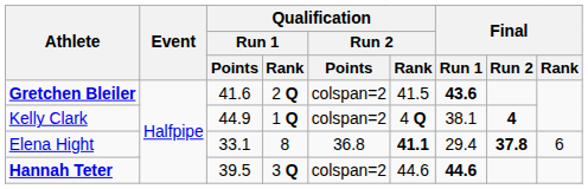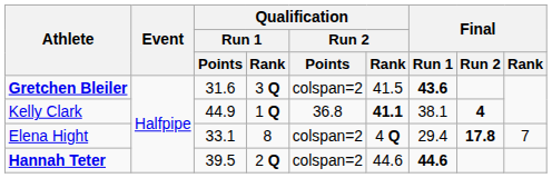Gretchen Bleiler | Qualification / Run 1 / Points: 41.6 -> 31.6
Gretchen Bleiler | Qualification / Run 1 / Rank: 2 Q -> 3 Q
Kelly Clark | Qualification / Run 2 / Points: colspan=2 -> 36.8
Kelly Clark | Qualification / Run 2 / Rank: 4 Q -> 41.1
Elena Hight | Qualification / Run 2 / Points: 36.8 -> colspan=2
Elena Hight | Qualification / Run 2 / Rank: 41.1 -> 4 Q
Elena Hight | Final / Run 2: 37.8 -> 17.8
Elena Hight | Final / Rank: 6 -> 7
Hannah Teter | Qualification / Run 1 / Rank: 3 Q -> 2 Q
